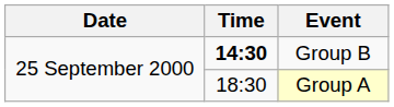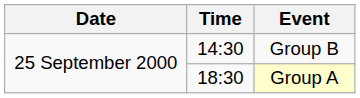Group B | Time: bold -> normal
